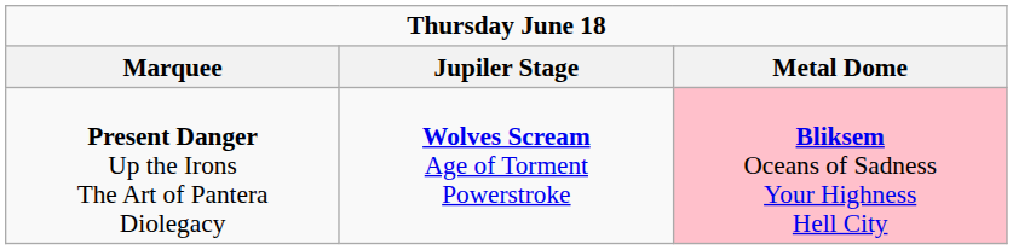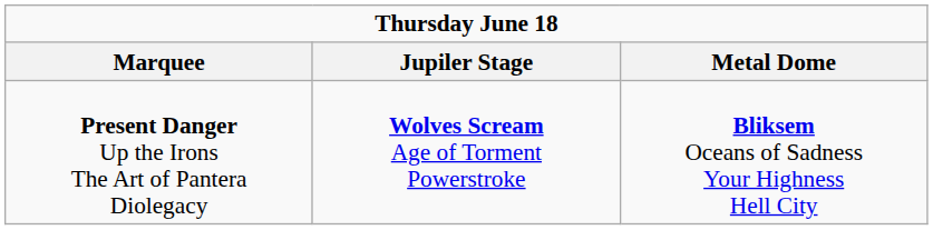Present Danger Up the Irons The Art of Pantera Diolegacy | Metal Dome: pink background -> no background
